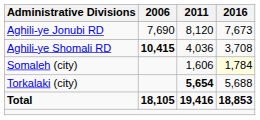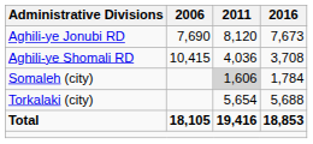Aghili-ye Shomali RD | 2006: bold -> normal
Somaleh (city) | 2011: no background -> lightgrey background
Somaleh (city) | 2016: lightyellow background -> no background
Torkalaki (city) | 2011: bold -> normal
